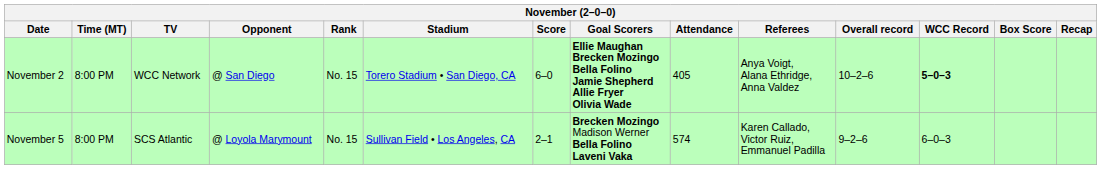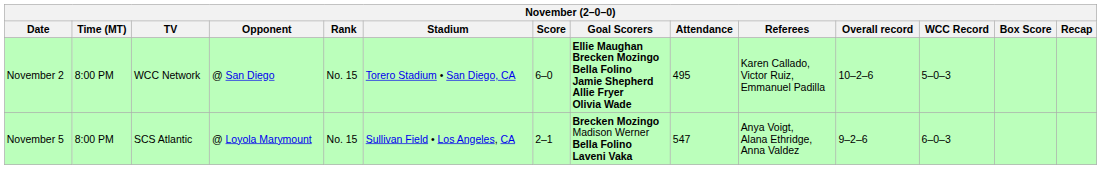November 2 | Attendance: 405 -> 495
November 2 | Referees: Anya Voigt, Alana Ethridge, Anna Valdez -> Karen Callado, Victor Ruiz, Emmanuel Padilla
November 2 | WCC Record: bold -> normal
November 5 | Attendance: 574 -> 547
November 5 | Referees: Karen Callado, Victor Ruiz, Emmanuel Padilla -> Anya Voigt, Alana Ethridge, Anna Valdez
